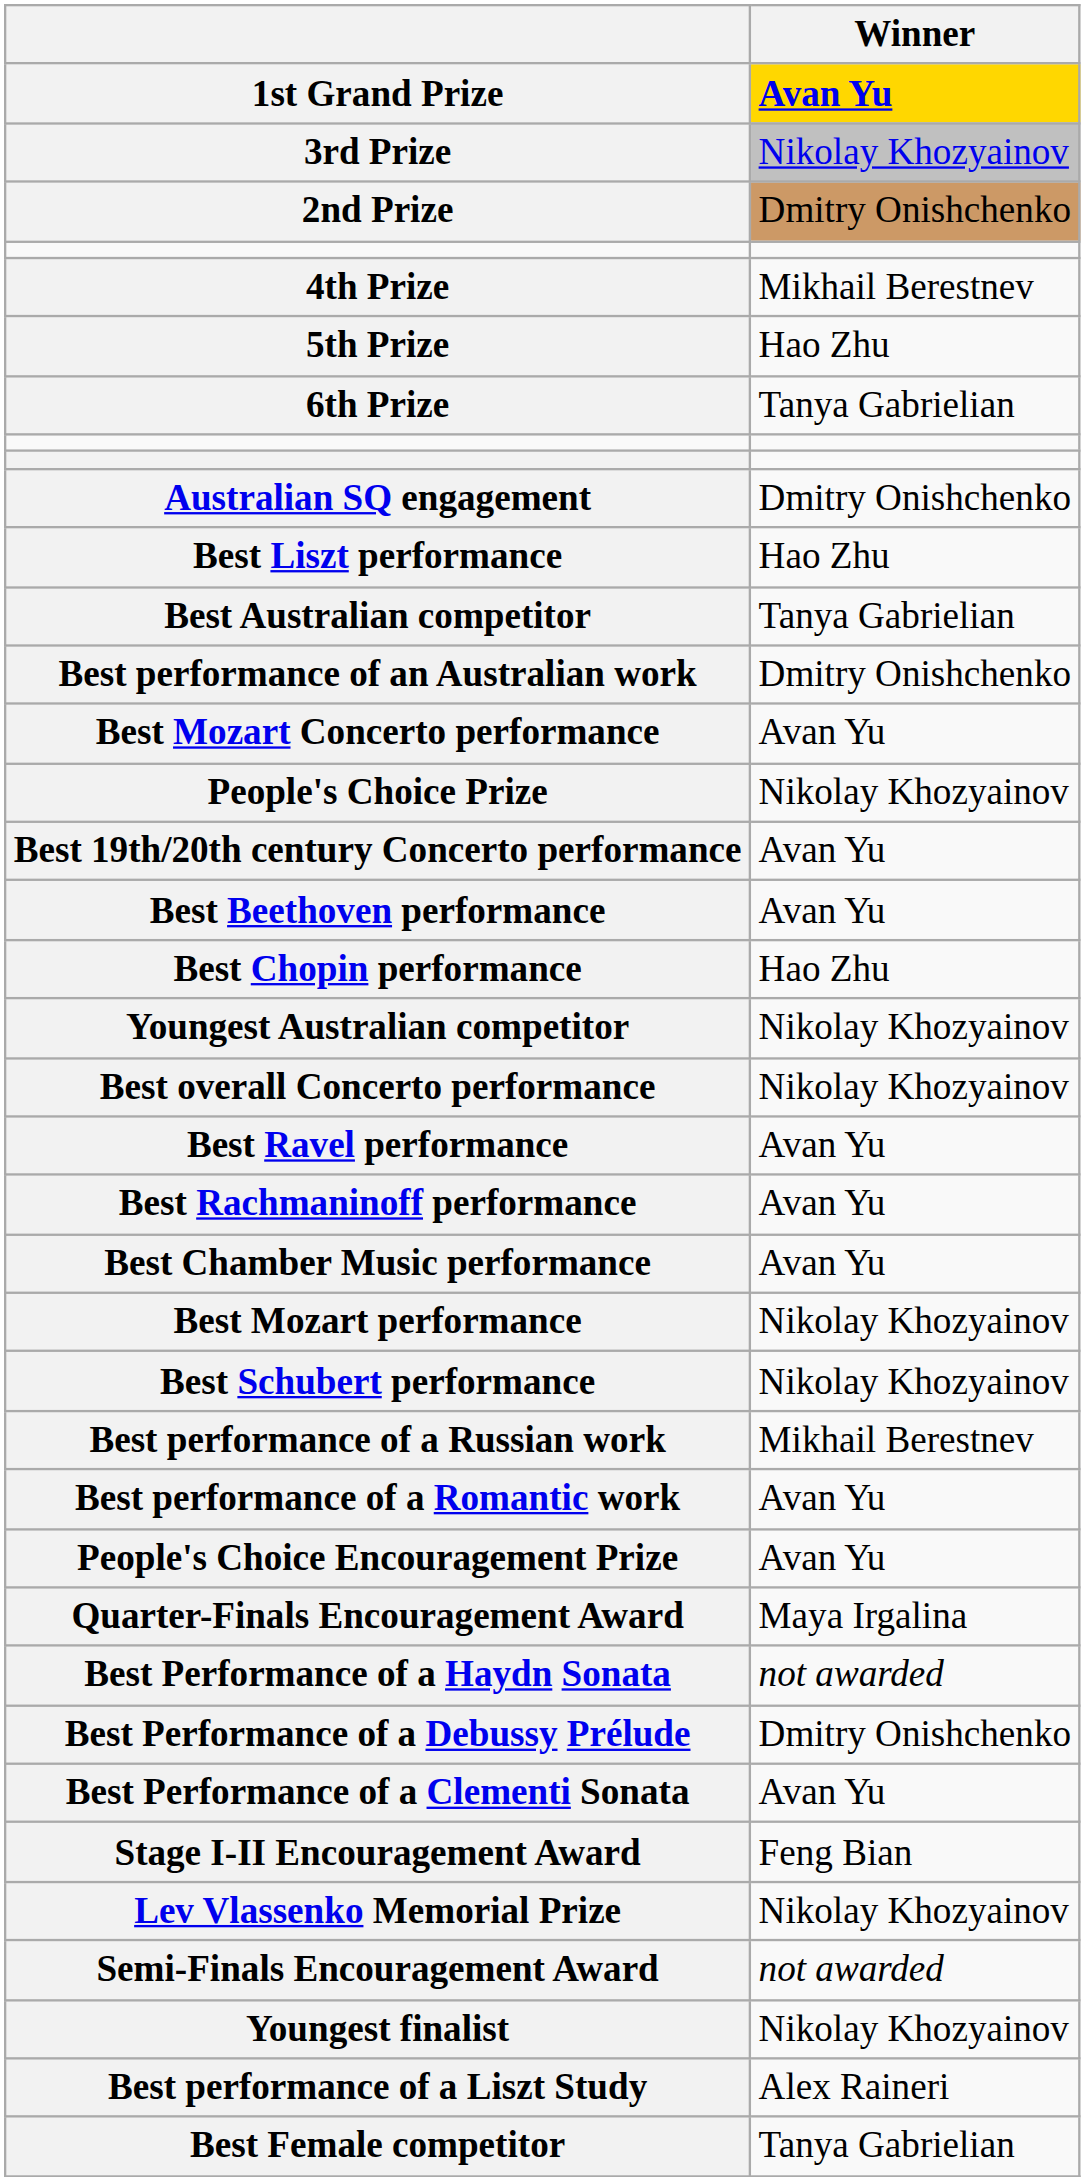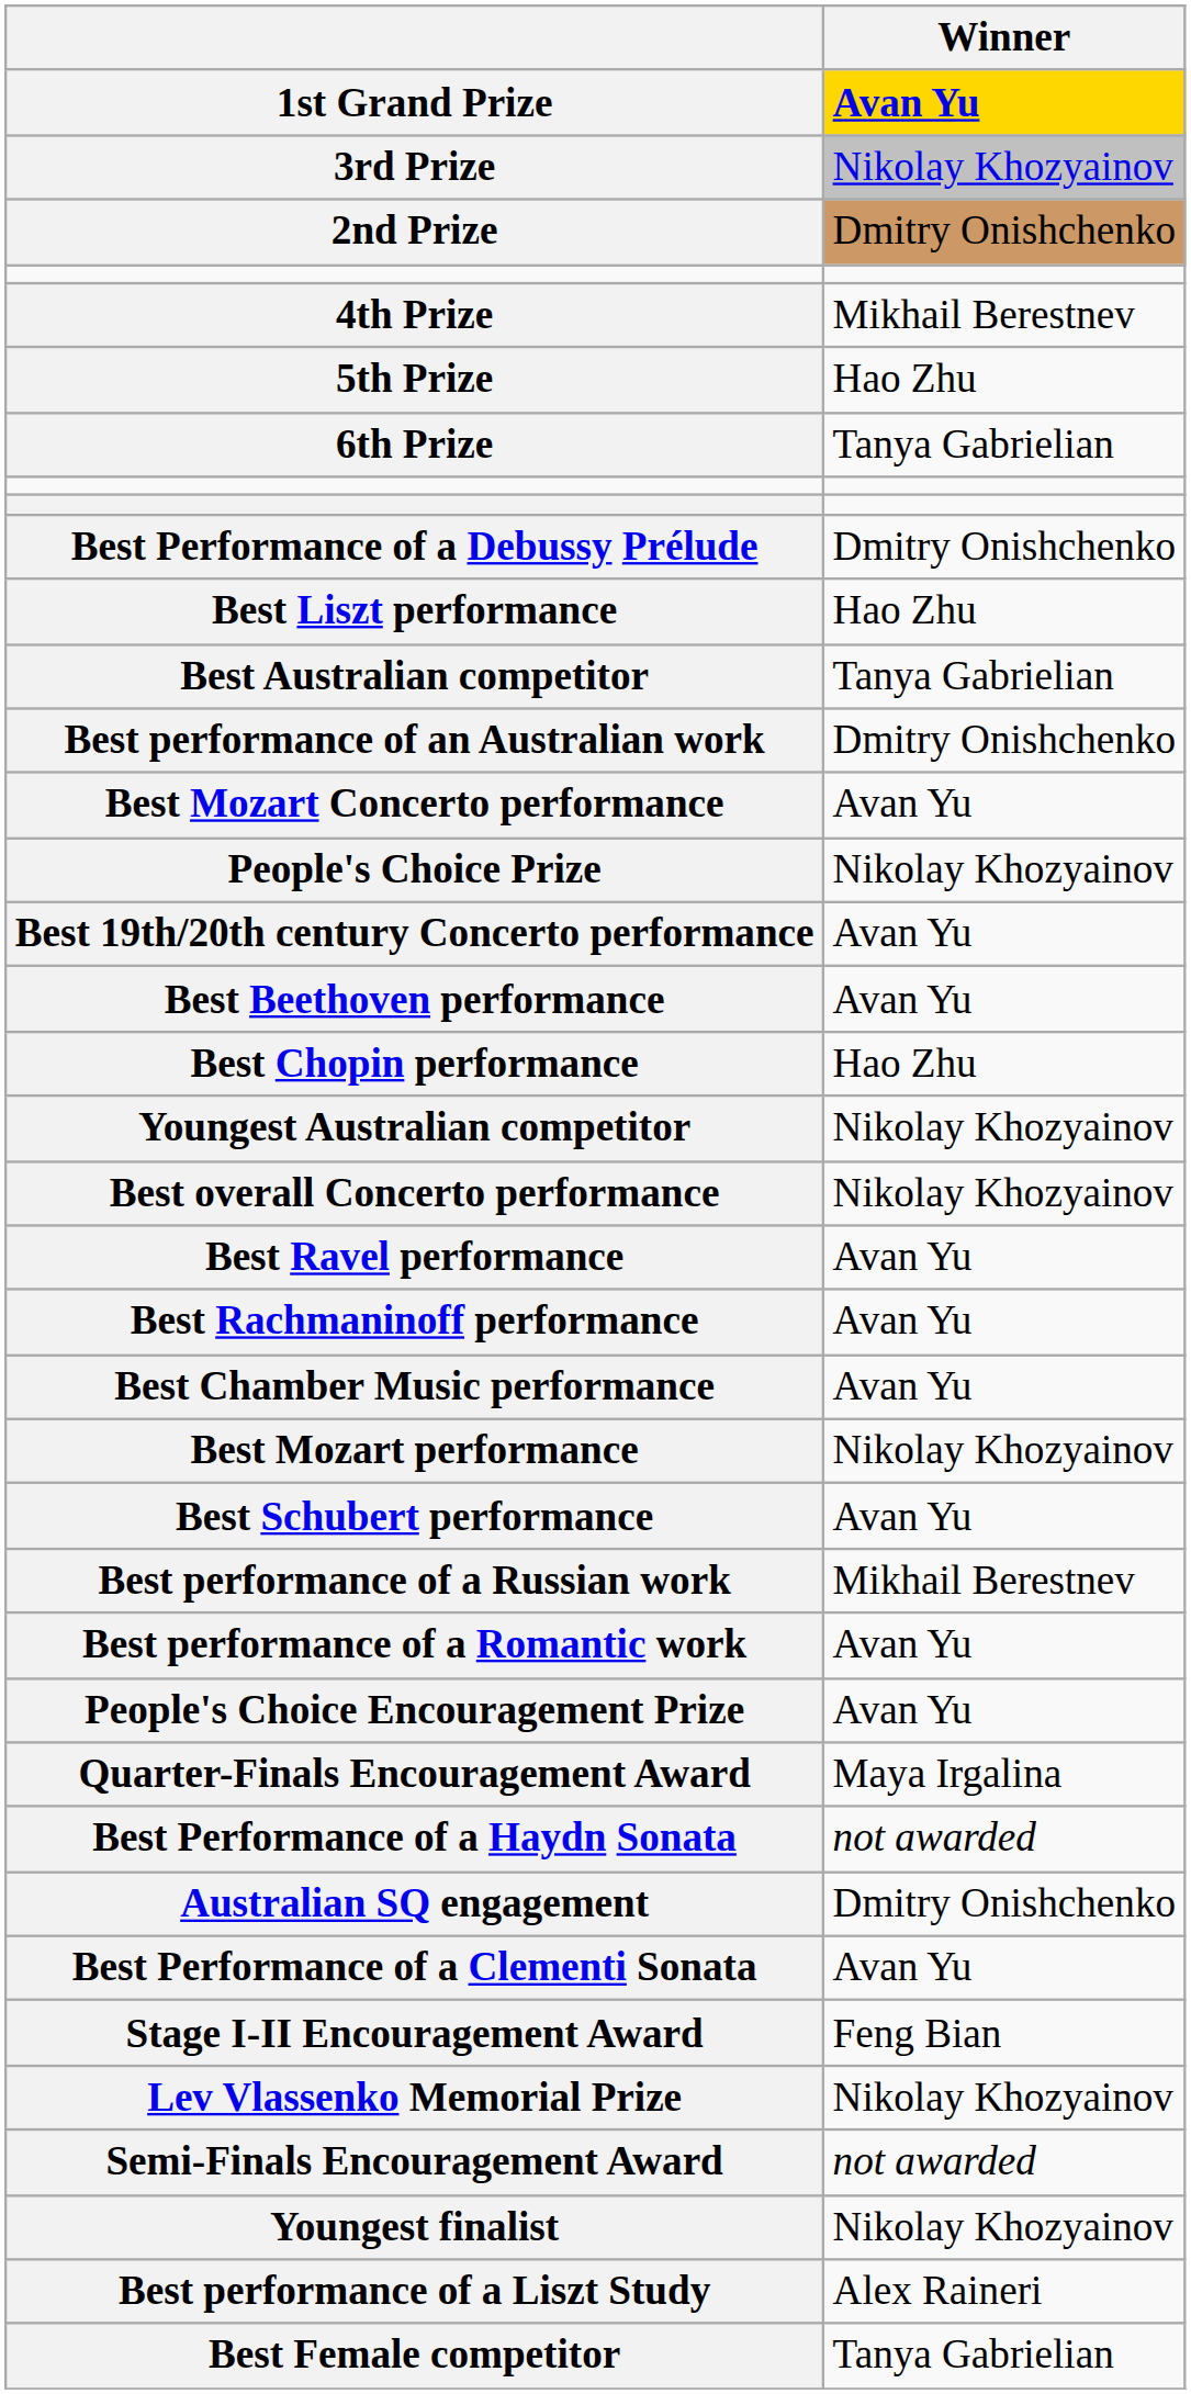row 11 | column 1: Australian SQ engagement -> Best Performance of a Debussy Prélude
row 26 | Winner: Nikolay Khozyainov -> Avan Yu
row 32 | column 1: Best Performance of a Debussy Prélude -> Australian SQ engagement
